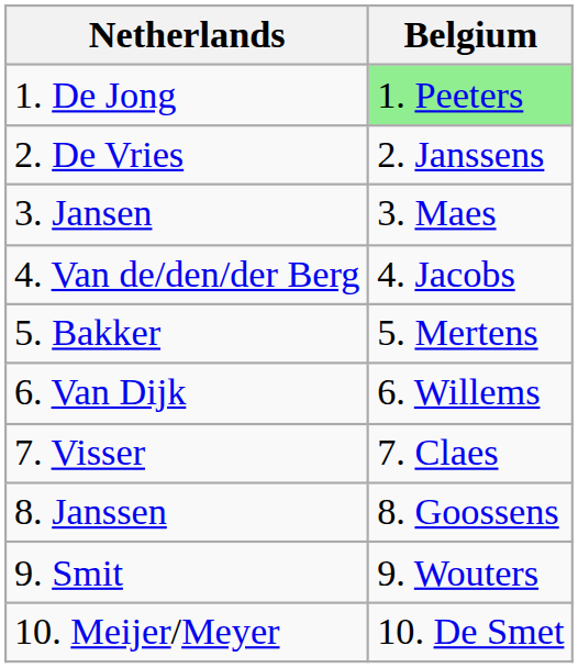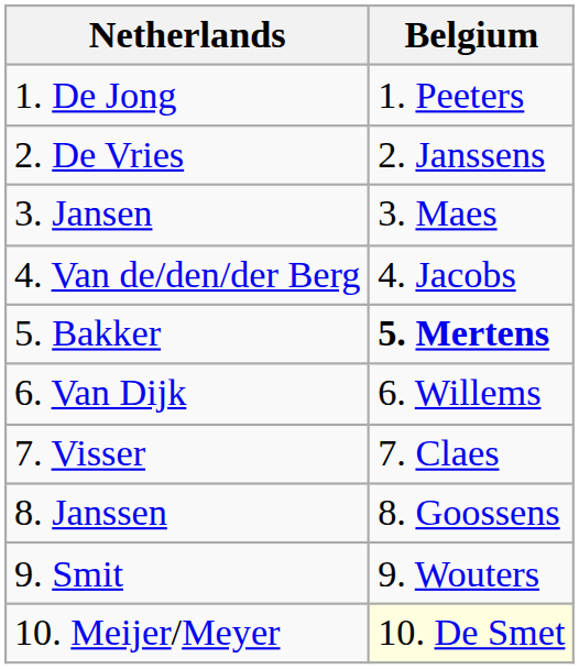1. De Jong | Belgium: lightgreen background -> no background
5. Bakker | Belgium: normal -> bold
10. Meijer/Meyer | Belgium: no background -> lightyellow background
